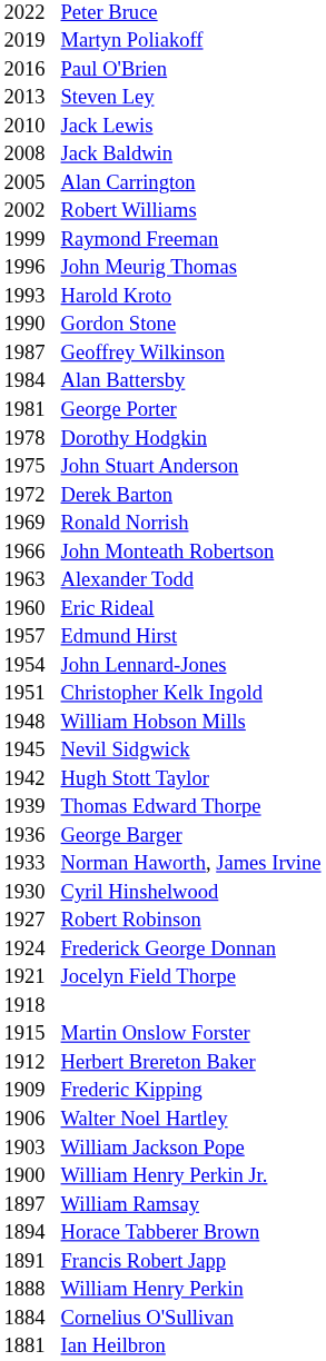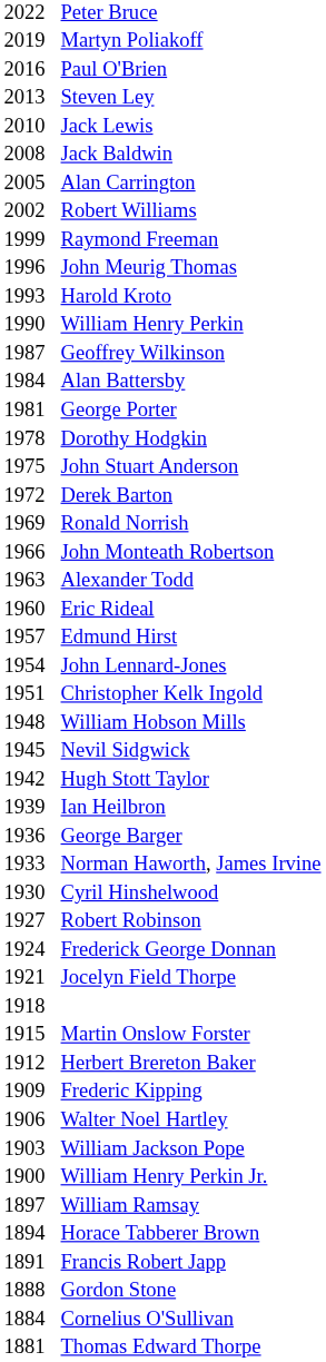row 12 | column 2: Gordon Stone -> William Henry Perkin
row 29 | column 2: Thomas Edward Thorpe -> Ian Heilbron
row 46 | column 2: William Henry Perkin -> Gordon Stone
row 48 | column 2: Ian Heilbron -> Thomas Edward Thorpe
